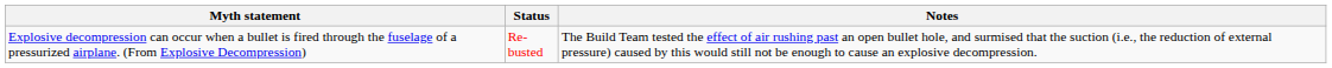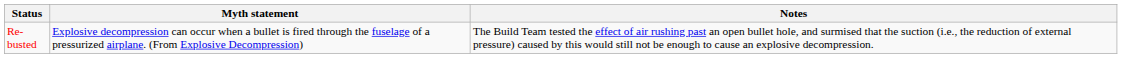columns swapped: Myth statement <-> Status
